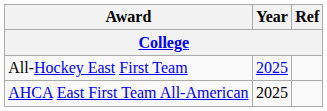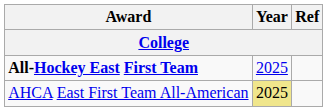row 3 | Award: normal -> bold
row 4 | Year: no background -> khaki background
